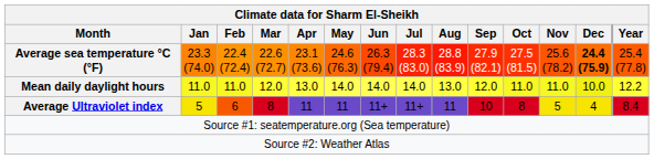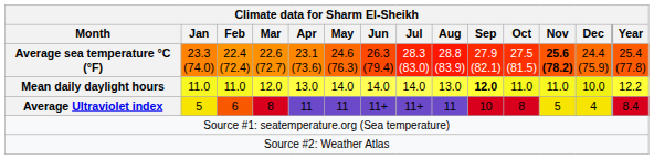row 3 | Nov: normal -> bold
row 3 | Dec: bold -> normal
row 4 | Sep: normal -> bold
